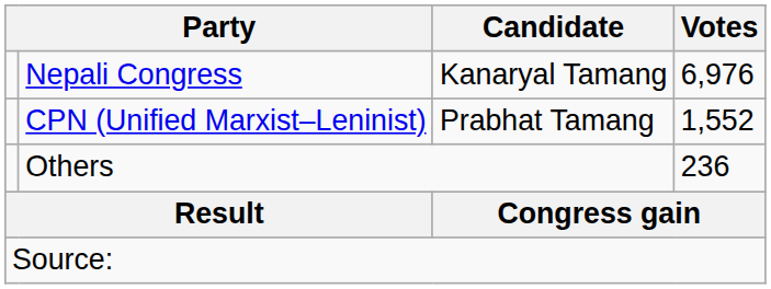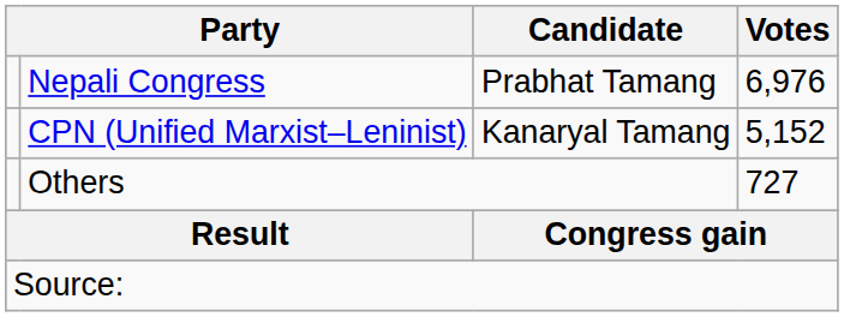Nepali Congress | Candidate: Kanaryal Tamang -> Prabhat Tamang
CPN (Unified Marxist–Leninist) | Candidate: Prabhat Tamang -> Kanaryal Tamang
CPN (Unified Marxist–Leninist) | Votes: 1,552 -> 5,152
Others | Votes: 236 -> 727
